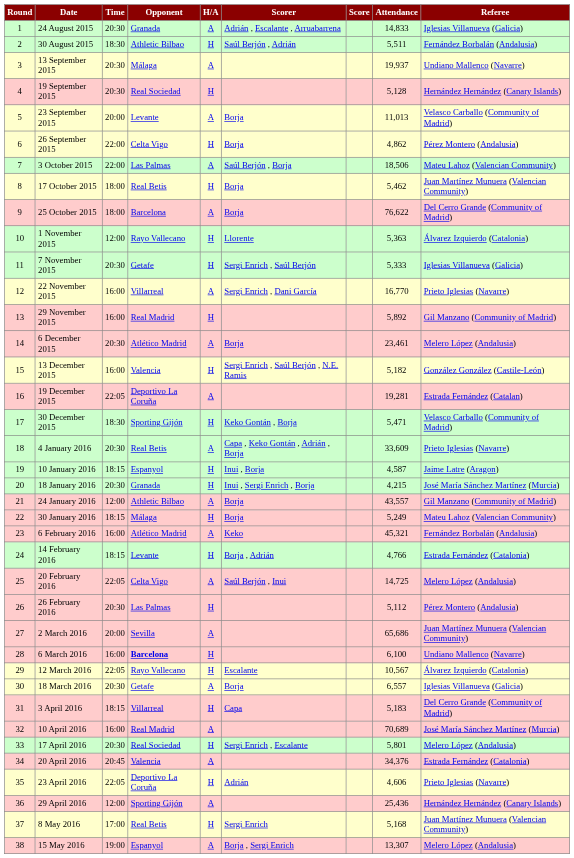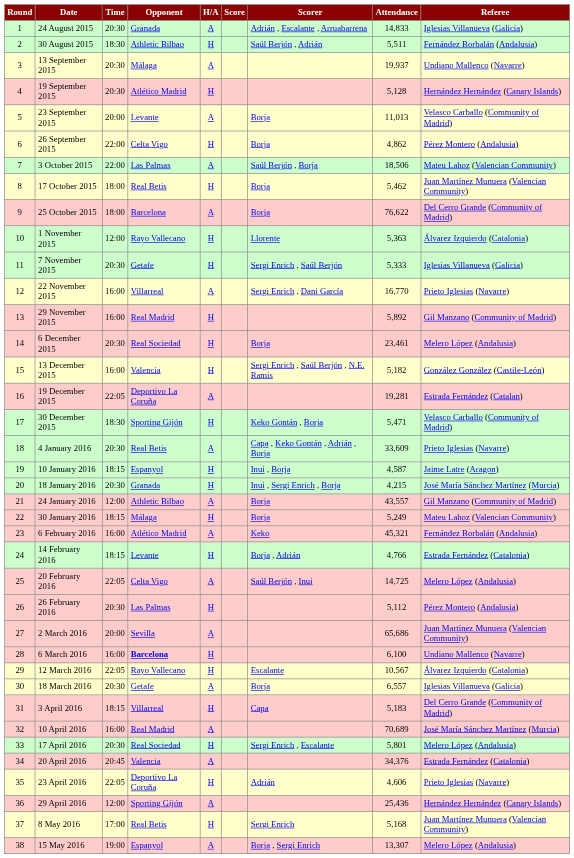columns swapped: Score <-> Scorer
19 September 2015 | Opponent: Real Sociedad -> Atlético Madrid
6 December 2015 | Opponent: Atlético Madrid -> Real Sociedad
6 December 2015 | H/A: A -> H
